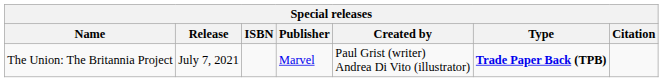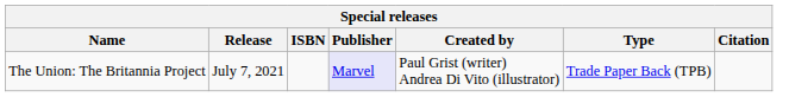The Union: The Britannia Project | Publisher: no background -> lavender background
The Union: The Britannia Project | Type: bold -> normal
